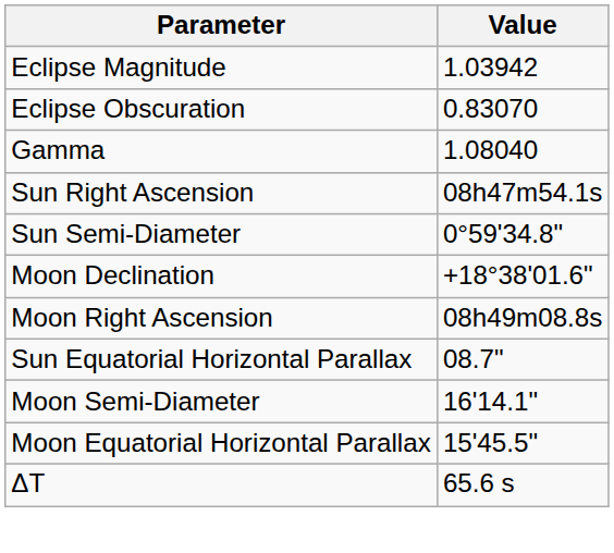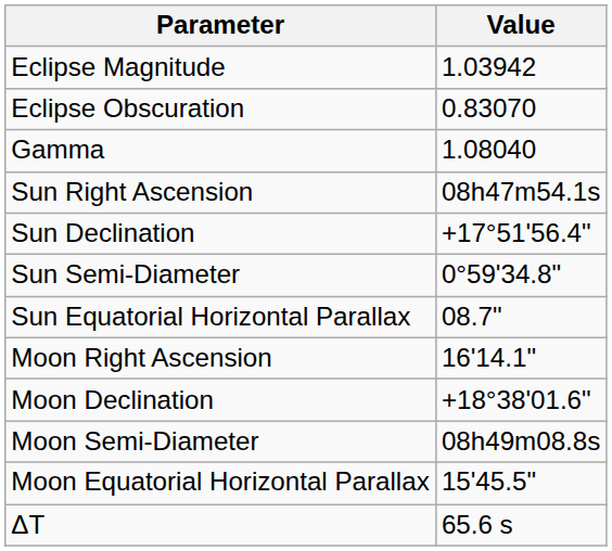+ row: Sun Declination | +17°51'56.4"
rows swapped: Sun Equatorial Horizontal Parallax <-> Moon Declination
Moon Right Ascension | Value: 08h49m08.8s -> 16'14.1"
Moon Semi-Diameter | Value: 16'14.1" -> 08h49m08.8s
